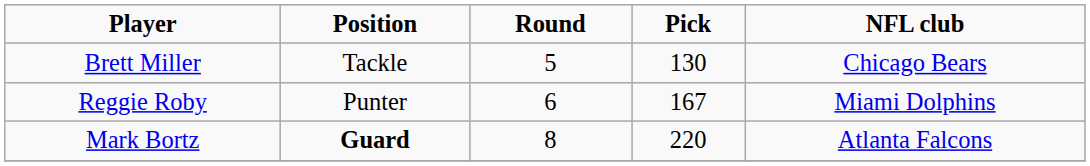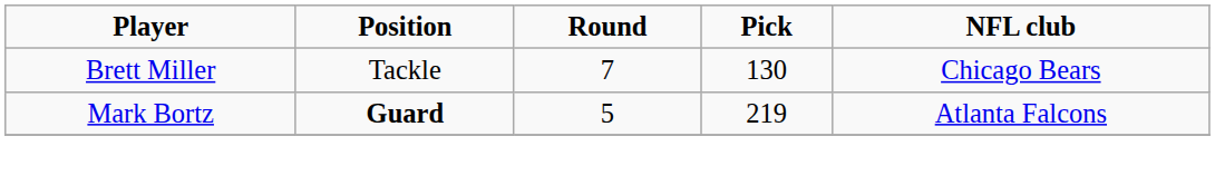Brett Miller | Round: 5 -> 7
- row: Reggie Roby | Punter | 6 | 167 | Miami Dolphins
Mark Bortz | Round: 8 -> 5
Mark Bortz | Pick: 220 -> 219
